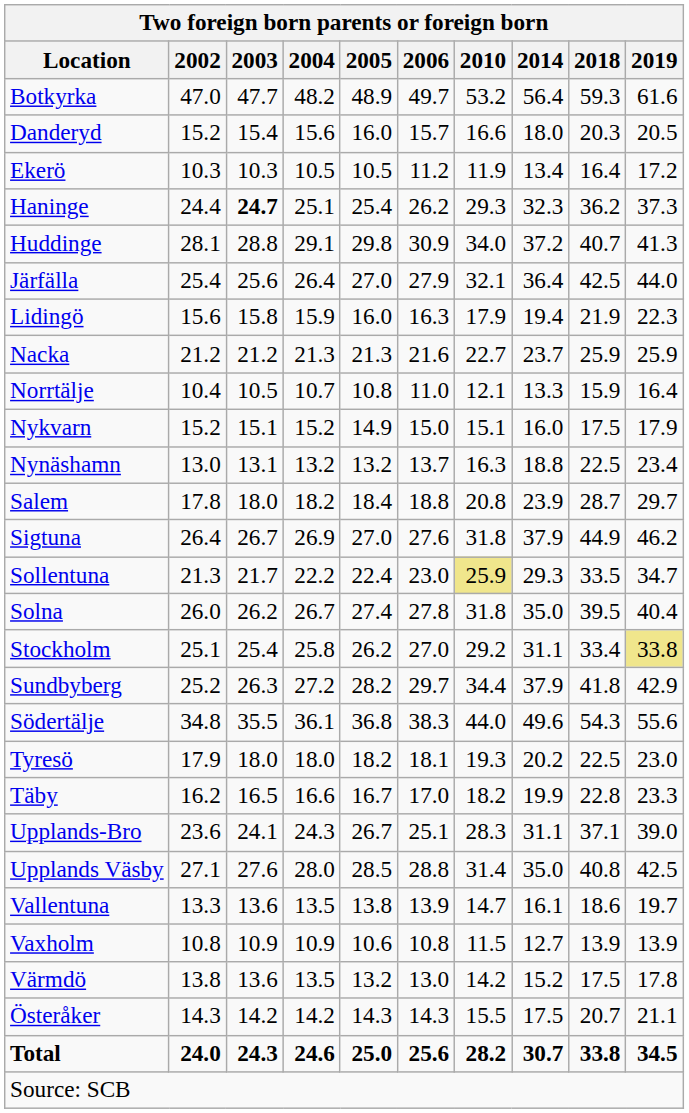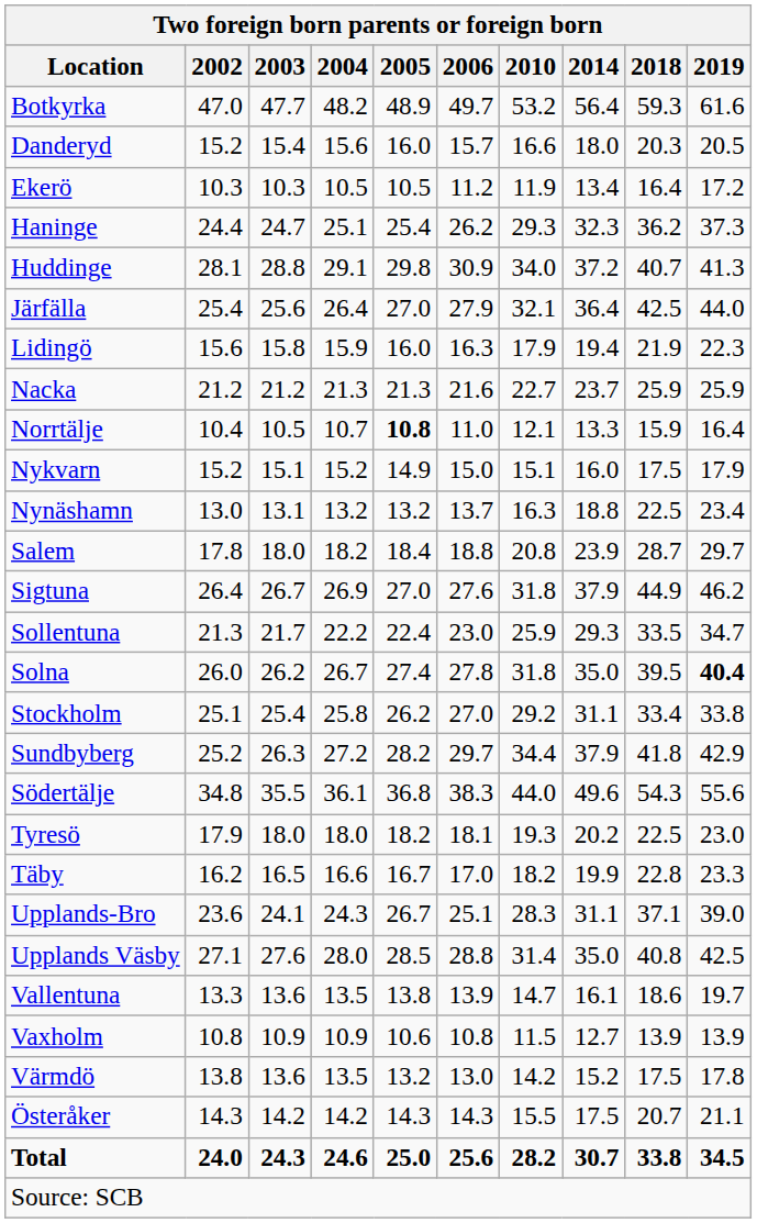Haninge | 2003: bold -> normal
Norrtälje | 2005: normal -> bold
Sollentuna | 2010: khaki background -> no background
Solna | 2019: normal -> bold
Stockholm | 2019: khaki background -> no background
